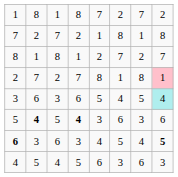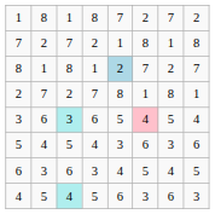row 3 | column 5: no background -> lightblue background
row 4 | column 8: pink background -> no background
row 5 | column 3: no background -> paleturquoise background
row 5 | column 6: no background -> pink background
row 5 | column 8: paleturquoise background -> no background
row 6 | column 2: bold -> normal
row 6 | column 4: bold -> normal
row 7 | column 1: bold -> normal
row 7 | column 8: bold -> normal
row 8 | column 3: no background -> paleturquoise background
